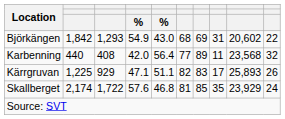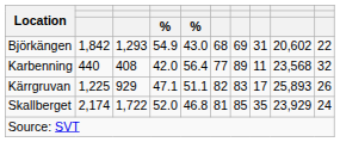Skallberget | column 4: 57.6 -> 52.0
